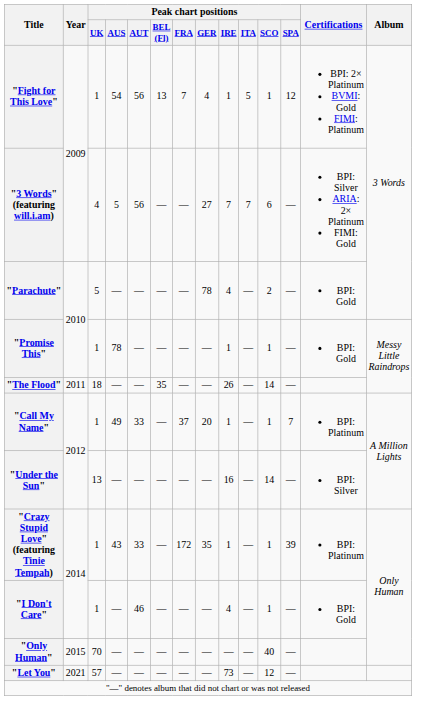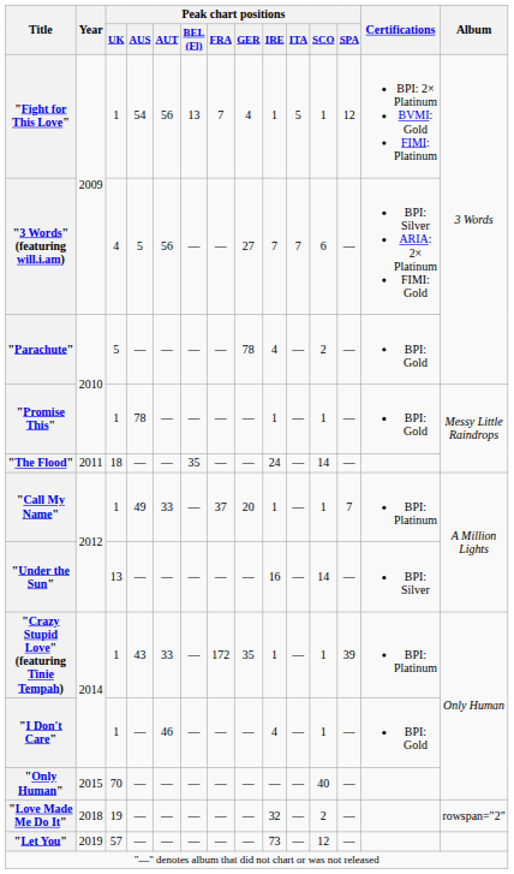"The Flood" | Peak chart positions / IRE: 26 -> 24
+ row: "Love Made Me Do It" | 2018 | 19 | — | — | — | — | — | 32 | — | 2 | — | rowspan="2"
"Let You" | Year: 2021 -> 2019
